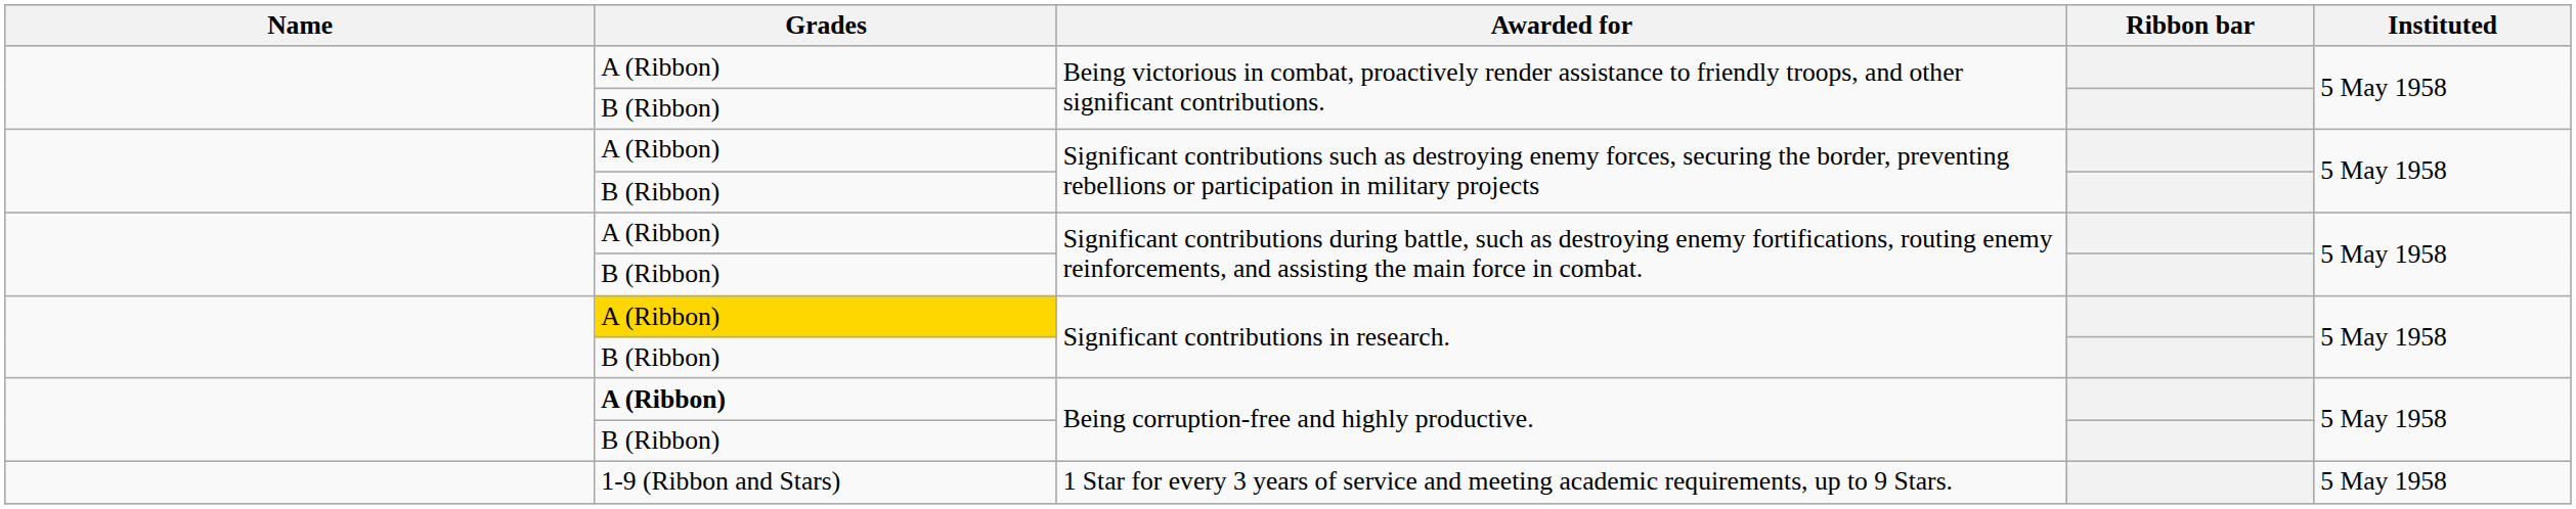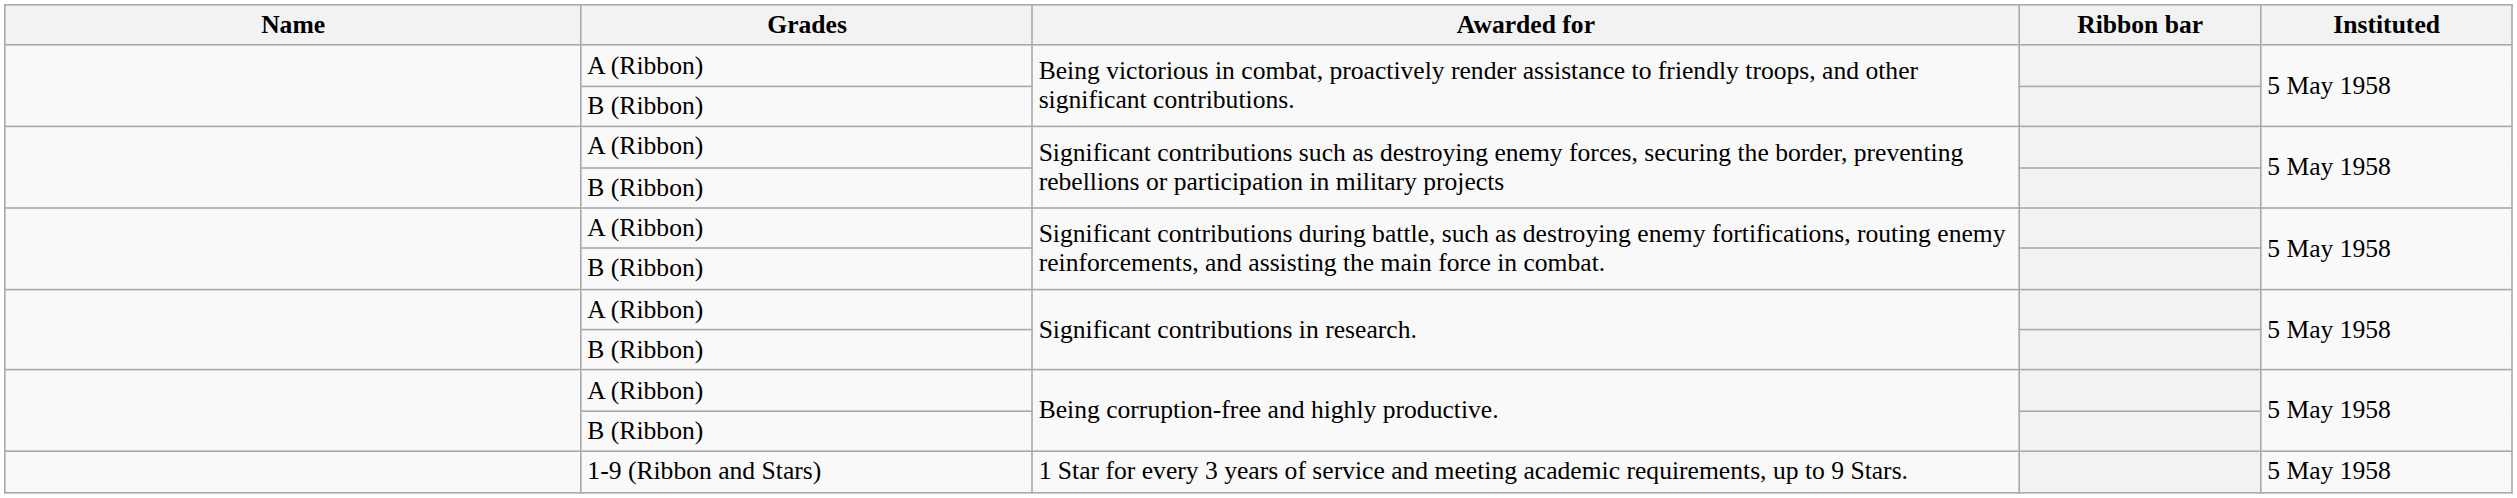A (Ribbon) / Significant contributions in research. | Grades: gold background -> no background
A (Ribbon) / Being corruption-free and highly productive. | Grades: bold -> normal
